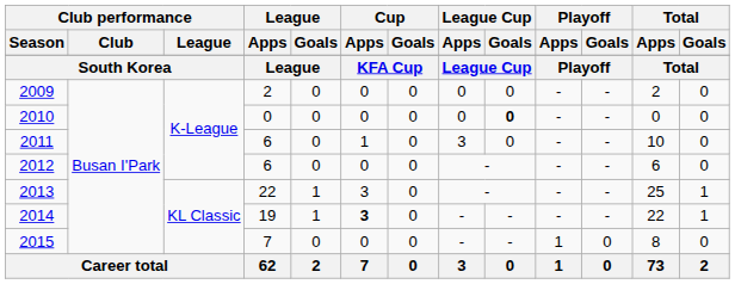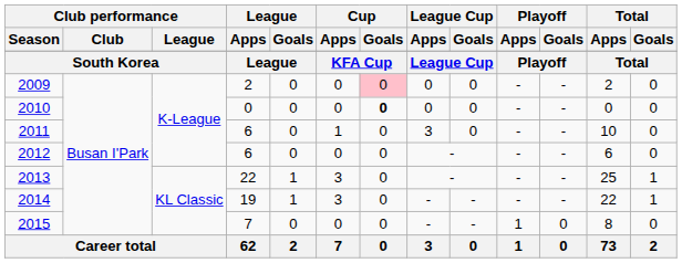2009 | Cup / Goals: no background -> pink background
2010 | Cup / Goals: normal -> bold
2010 | League Cup / Goals: bold -> normal
2014 | Cup / Apps: bold -> normal
